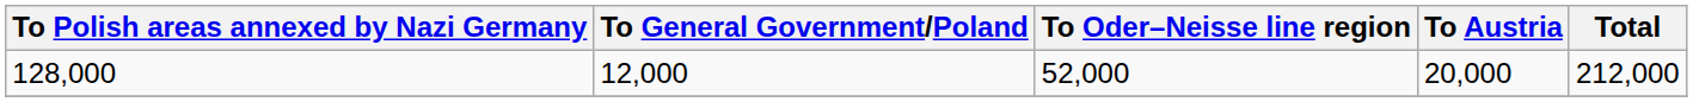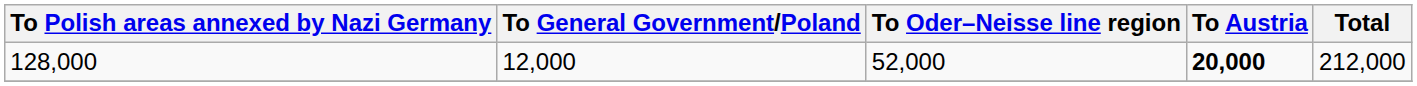128,000 | To Austria: normal -> bold
